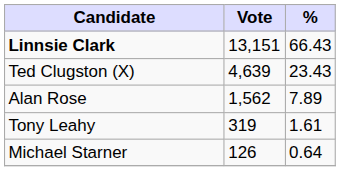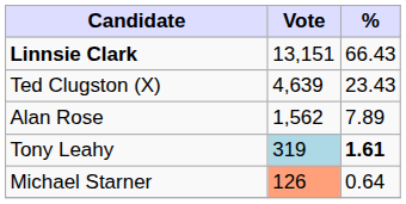Tony Leahy | Vote: no background -> lightblue background
Tony Leahy | %: normal -> bold
Michael Starner | Vote: no background -> lightsalmon background
